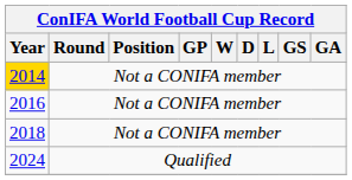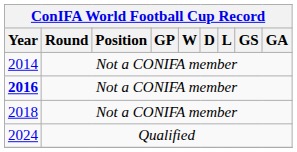2014 | Year: gold background -> no background
2016 | Year: normal -> bold
